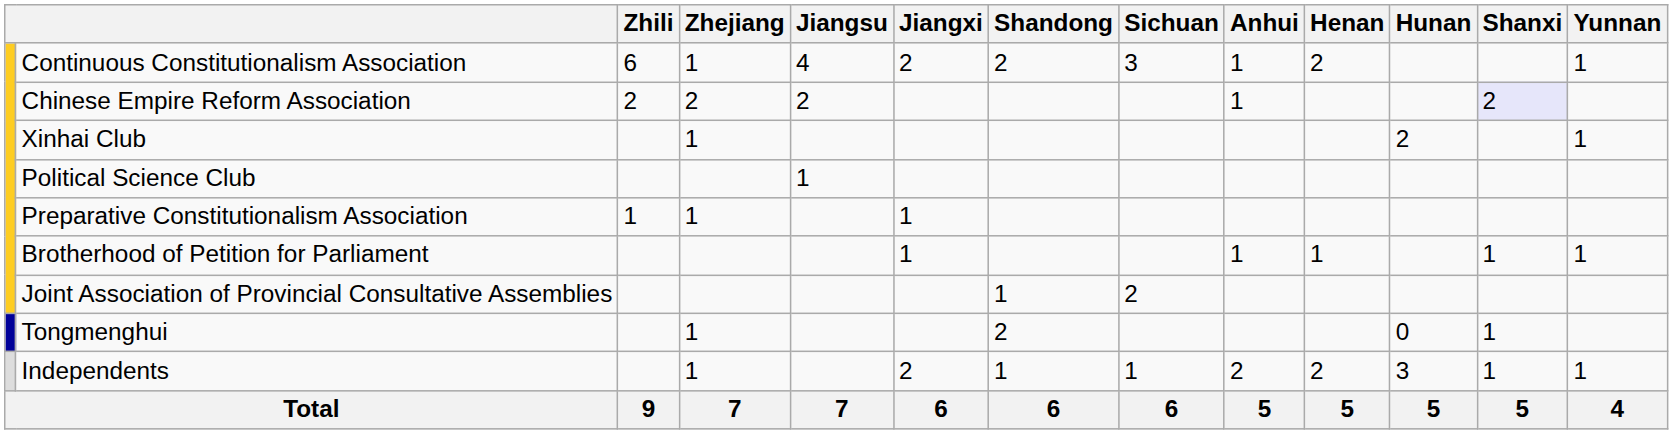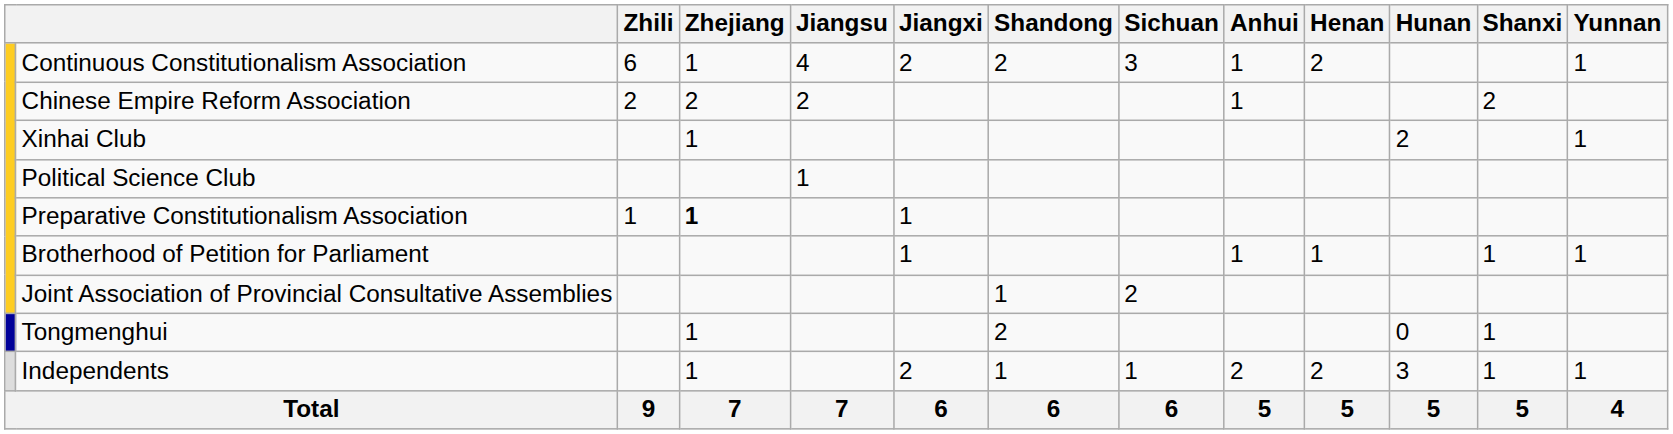Chinese Empire Reform Association | Shanxi: lavender background -> no background
Preparative Constitutionalism Association | Zhejiang: normal -> bold
